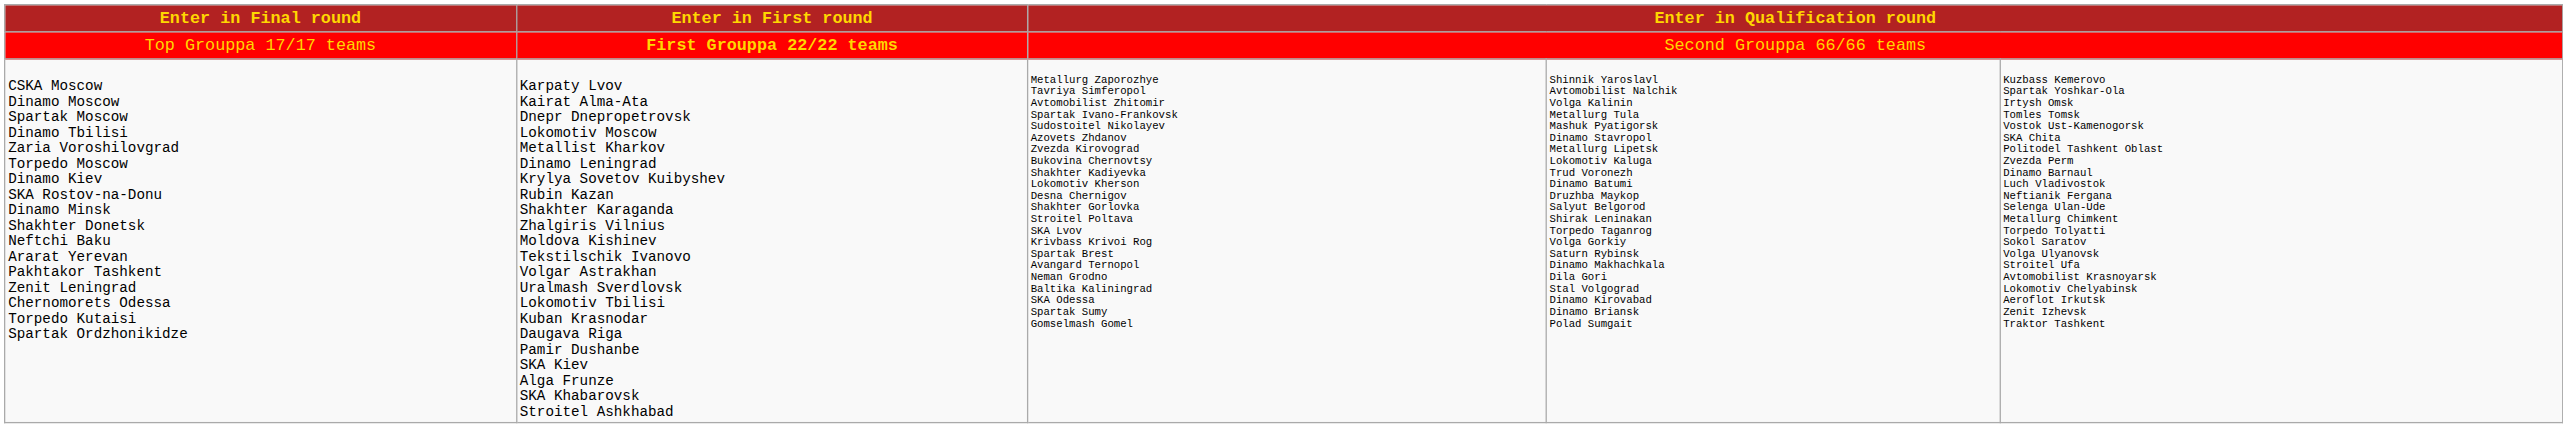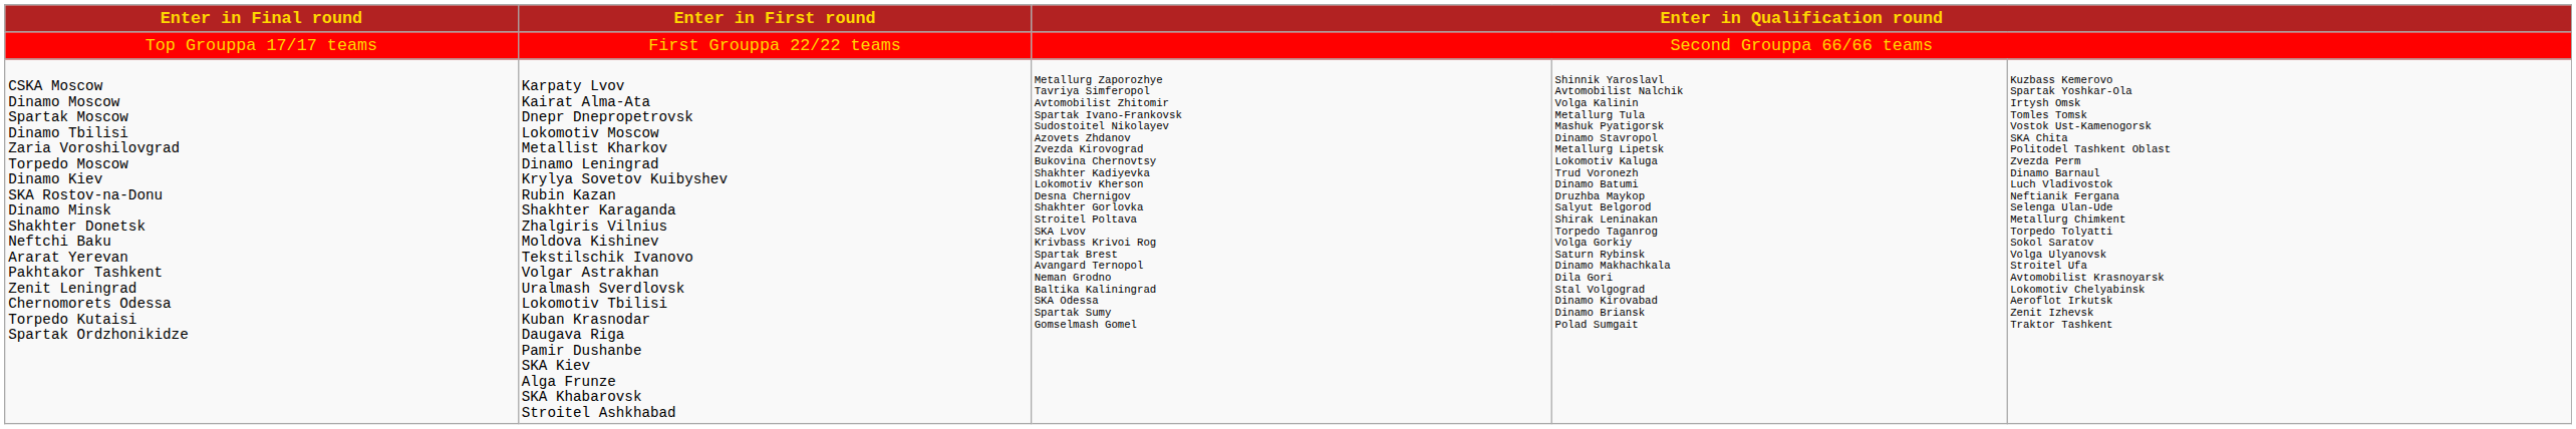Top Grouppa 17/17 teams | Enter in First round: bold -> normal
